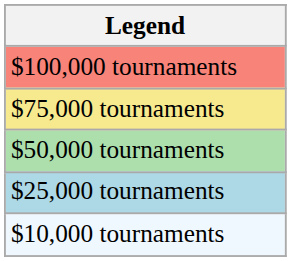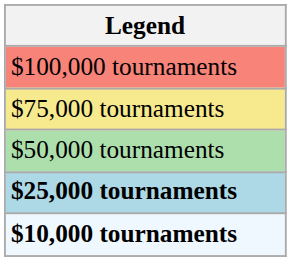row 5 | column 1: normal -> bold
row 6 | column 1: normal -> bold
